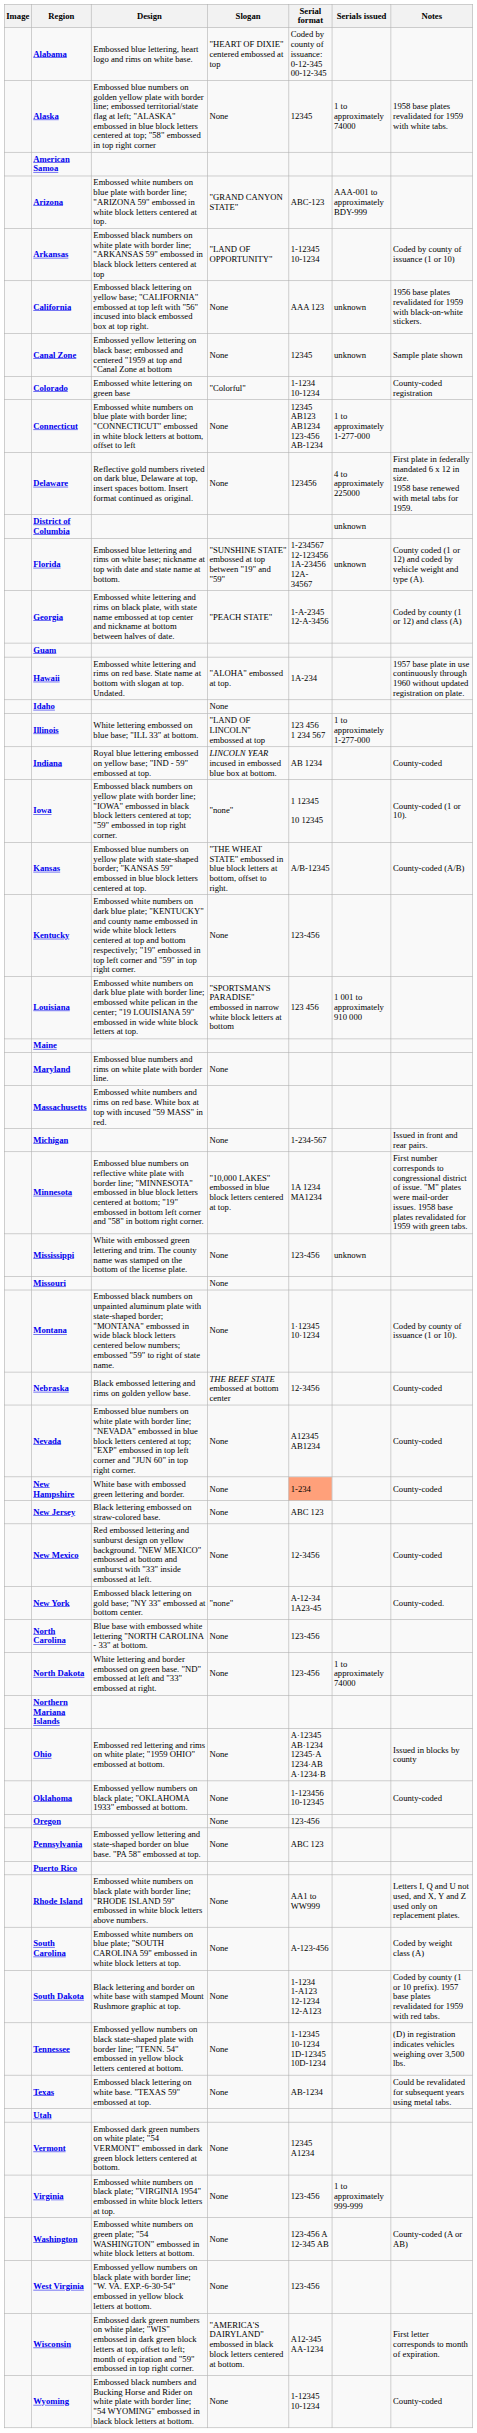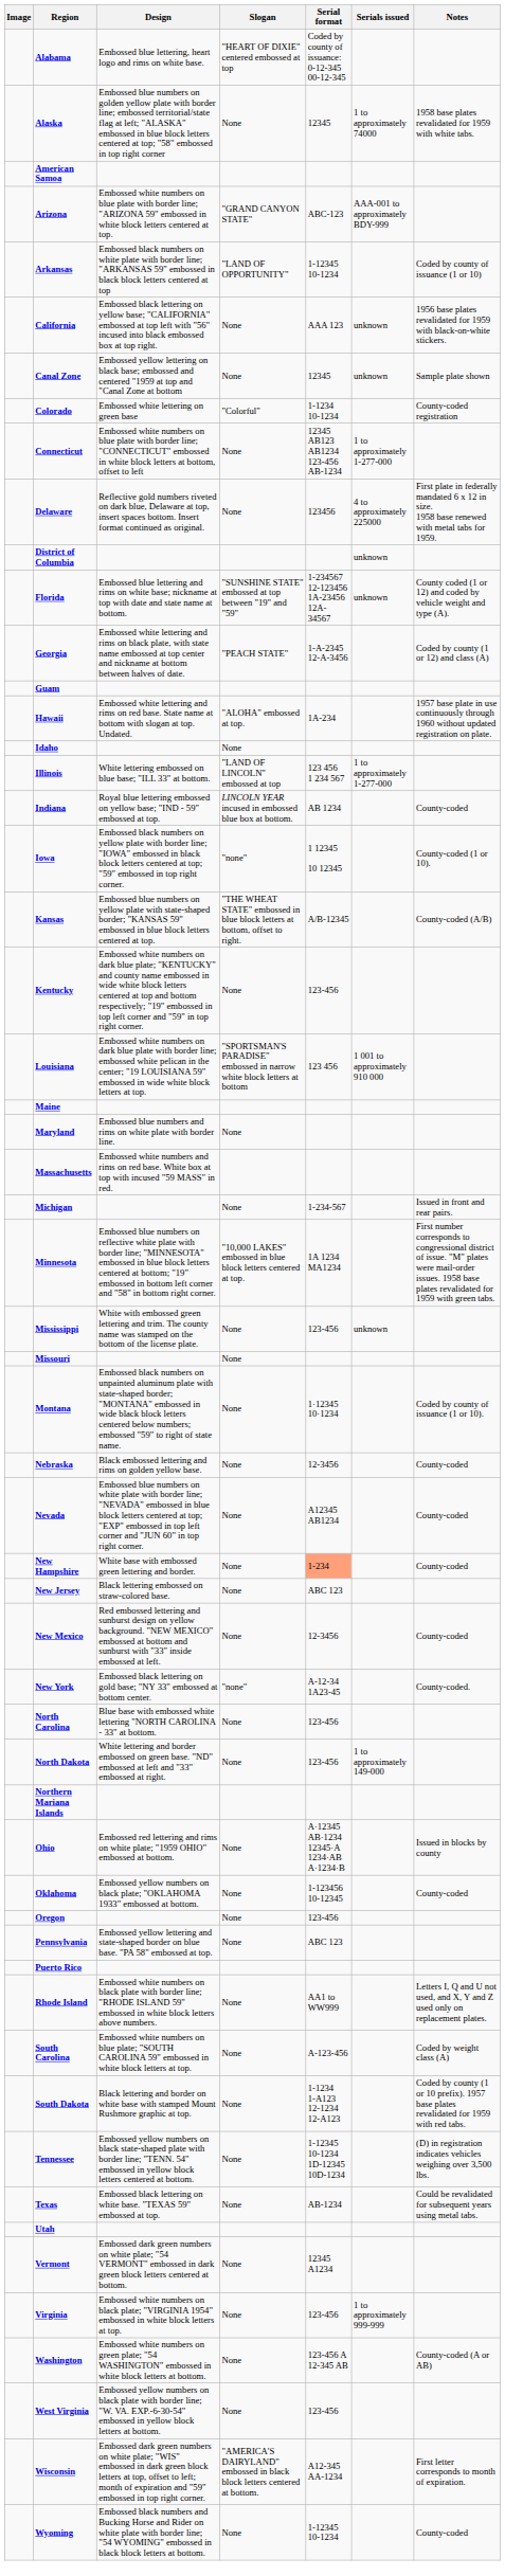Nebraska | Slogan: THE BEEF STATE embossed at bottom center -> None
North Dakota | Serials issued: 1 to approximately 74000 -> 1 to approximately 149-000
